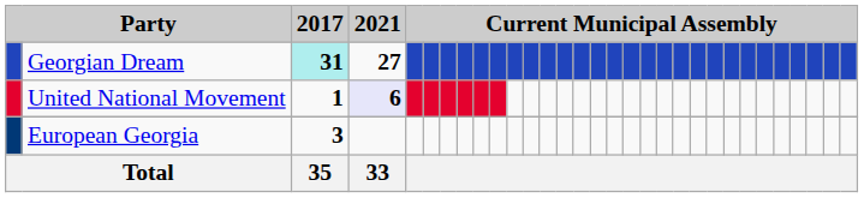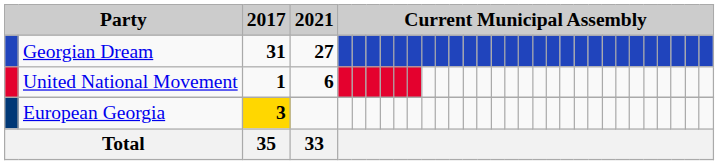Georgian Dream | 2017: paleturquoise background -> no background
United National Movement | 2021: lavender background -> no background
European Georgia | 2017: no background -> gold background
